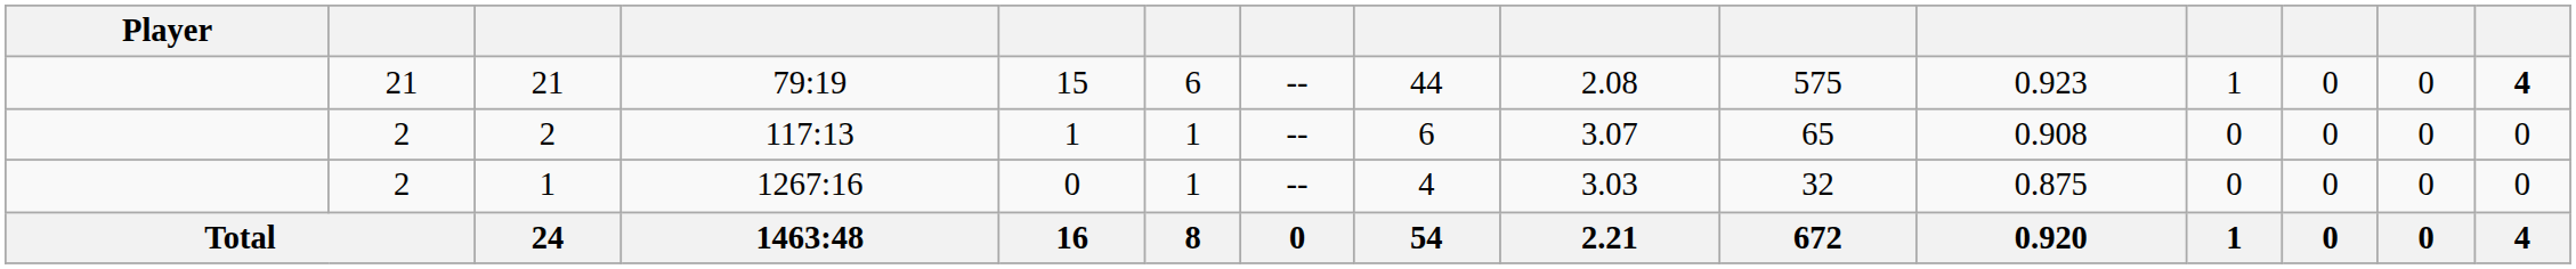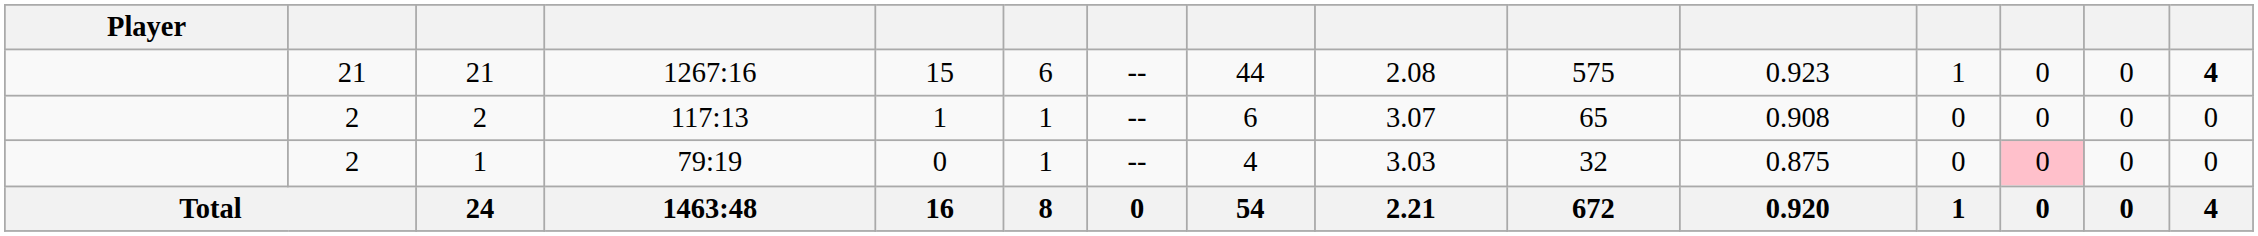row 2 | column 4: 79:19 -> 1267:16
row 4 | column 4: 1267:16 -> 79:19
row 4 | column 13: no background -> pink background
